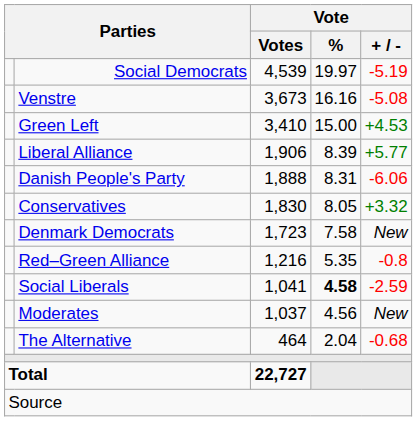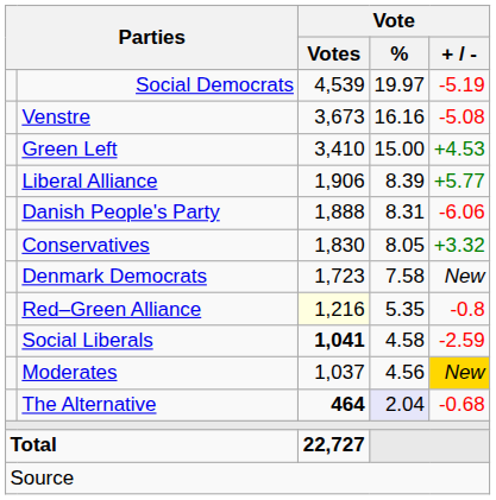Red–Green Alliance | Vote / Votes: no background -> lightyellow background
Social Liberals | Vote / Votes: normal -> bold
Social Liberals | Vote / %: bold -> normal
Moderates | Vote / + / -: no background -> gold background
The Alternative | Vote / Votes: normal -> bold
The Alternative | Vote / %: no background -> lavender background
